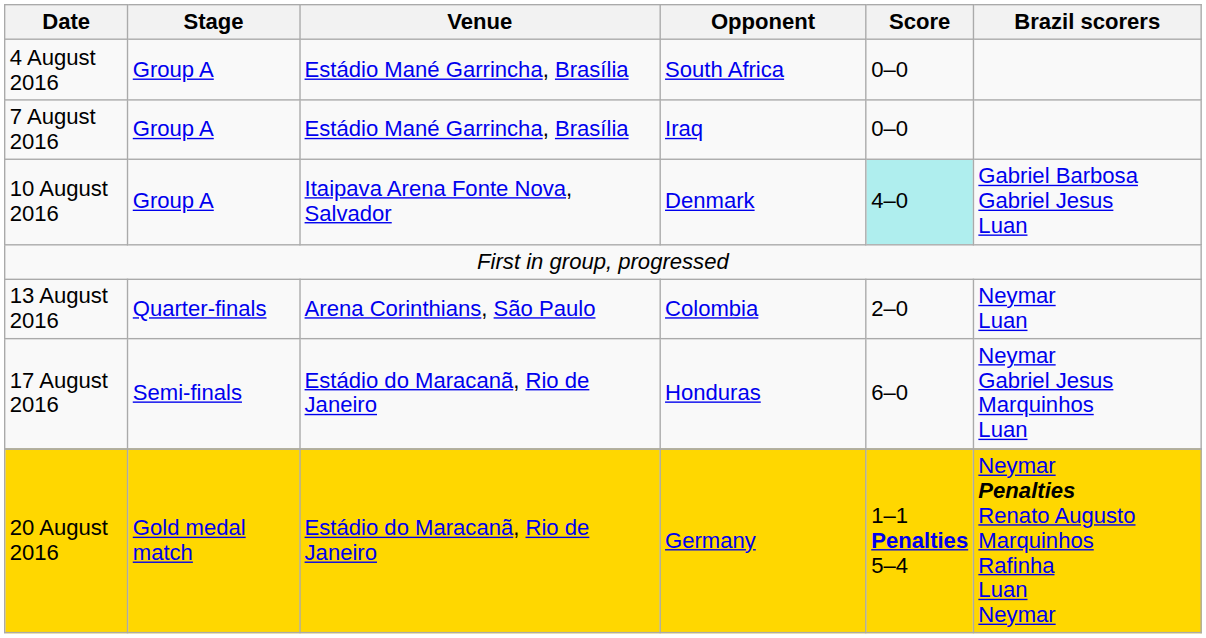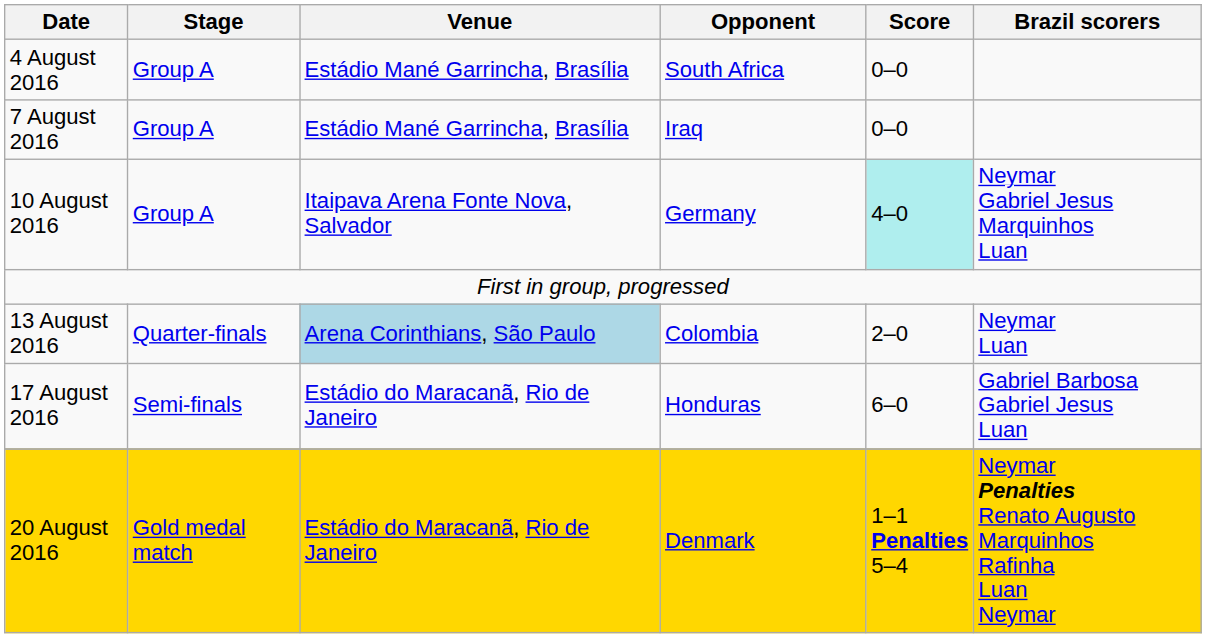10 August 2016 | Opponent: Denmark -> Germany
10 August 2016 | Brazil scorers: Gabriel Barbosa Gabriel Jesus Luan -> Neymar Gabriel Jesus Marquinhos Luan
13 August 2016 | Venue: no background -> lightblue background
17 August 2016 | Brazil scorers: Neymar Gabriel Jesus Marquinhos Luan -> Gabriel Barbosa Gabriel Jesus Luan
20 August 2016 | Opponent: Germany -> Denmark
